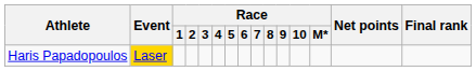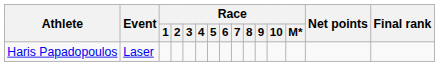Haris Papadopoulos | Event: gold background -> no background
